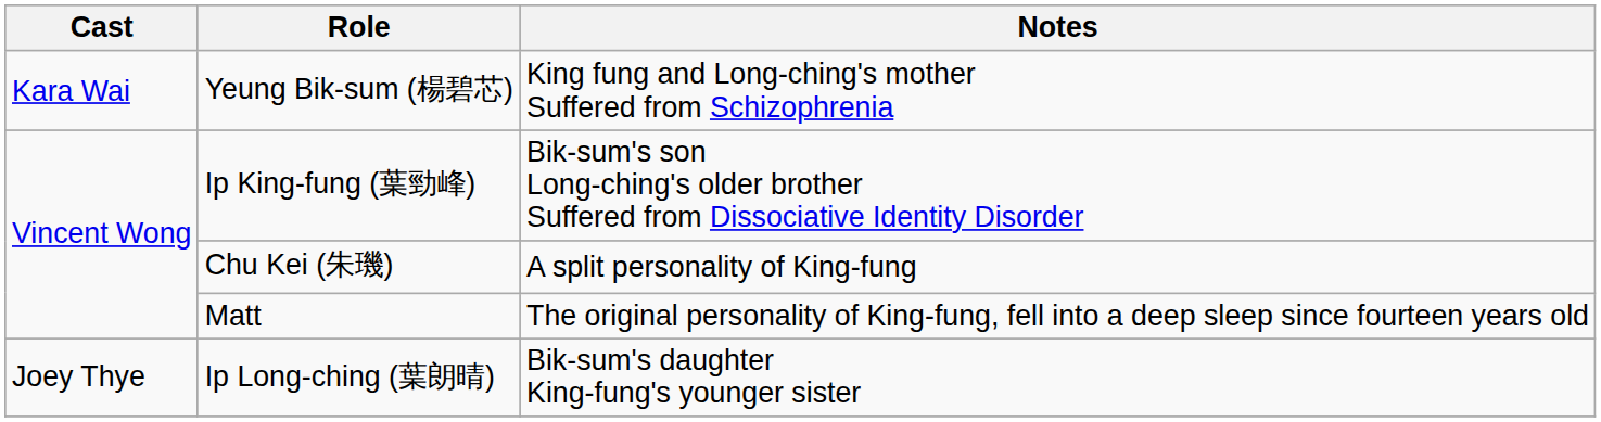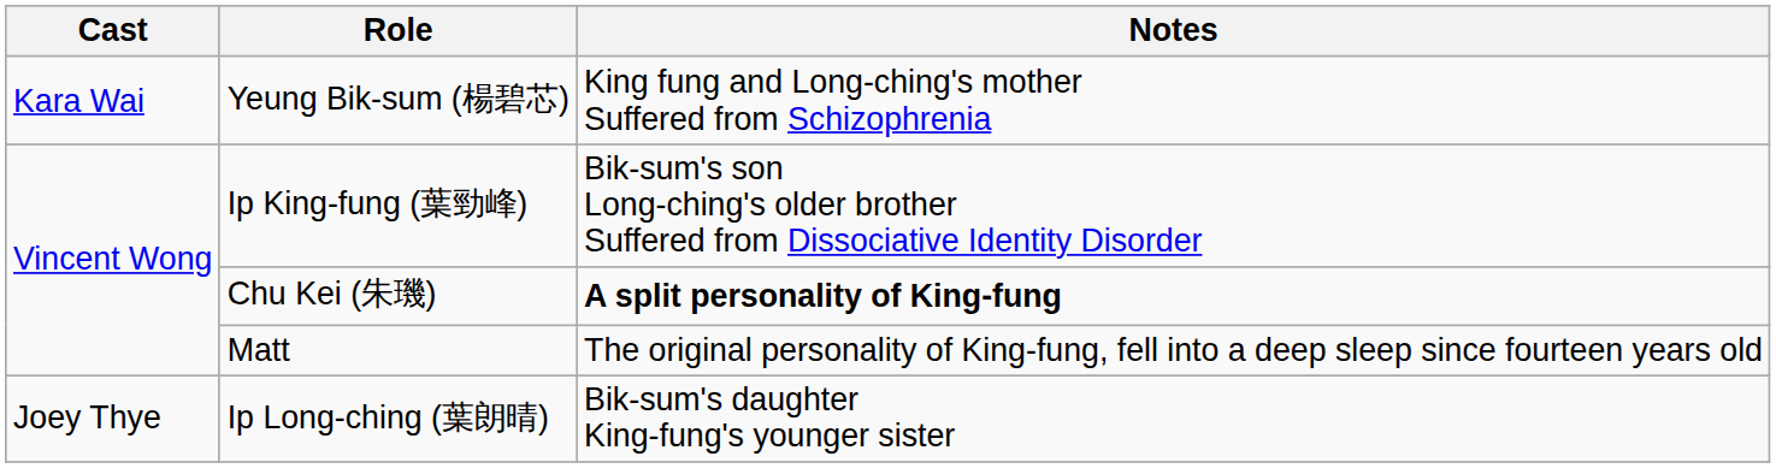Chu Kei (朱璣) | Notes: normal -> bold
